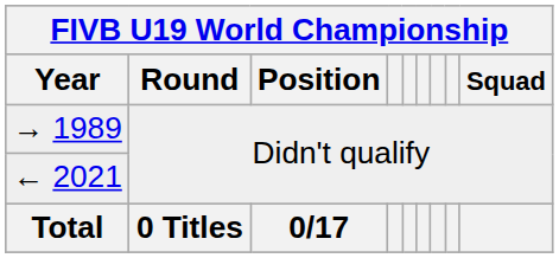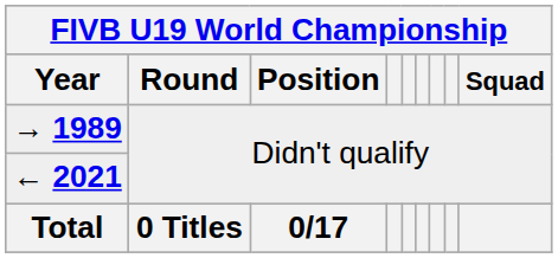→ 1989 | Year: normal -> bold
← 2021 | Year: normal -> bold
